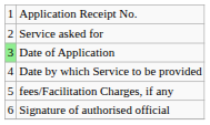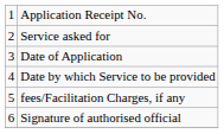Date of Application | column 1: lightgreen background -> no background
